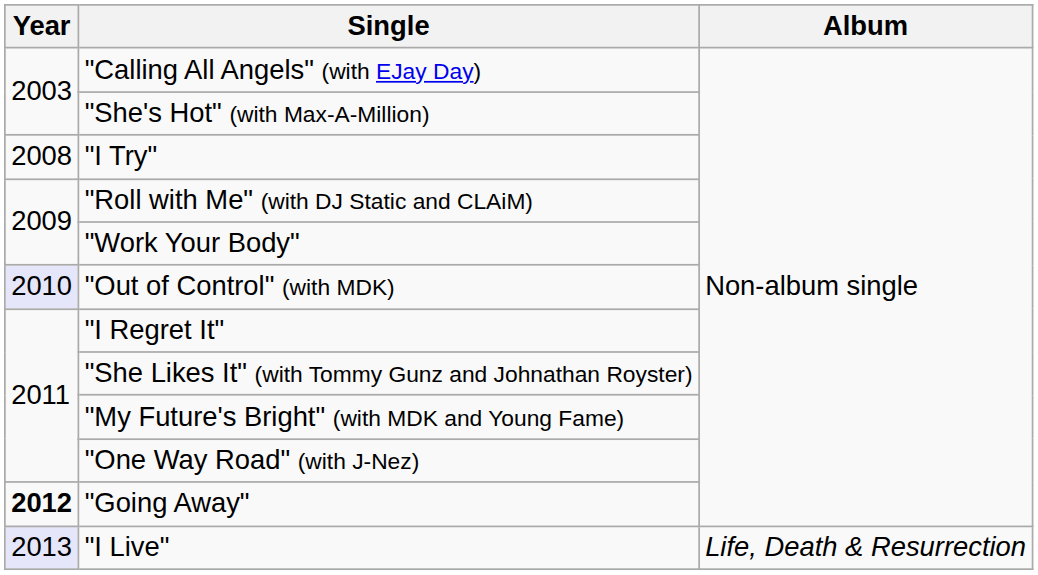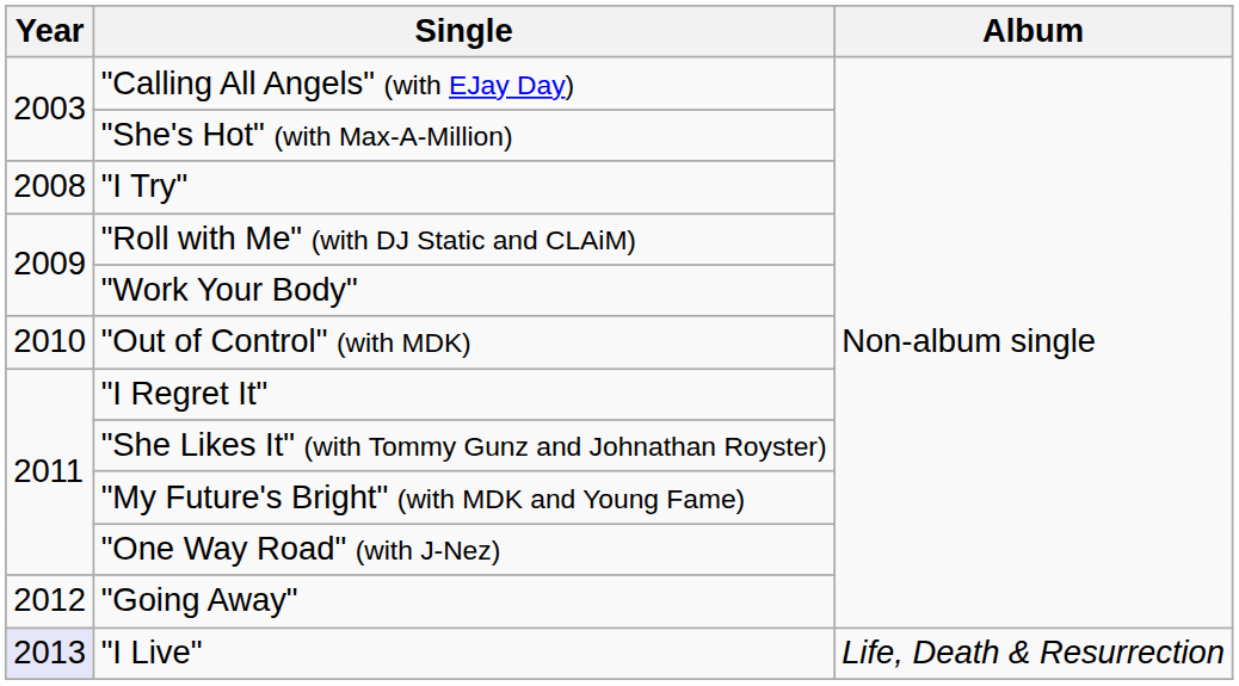"Out of Control" (with MDK) | Year: lavender background -> no background
"Going Away" | Year: bold -> normal
